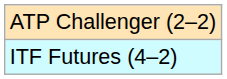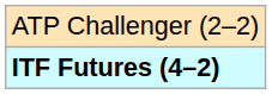row 2 | column 1: normal -> bold
